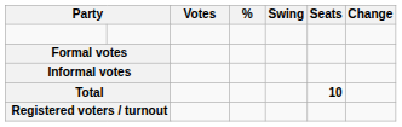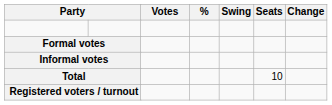Total | Seats: bold -> normal
